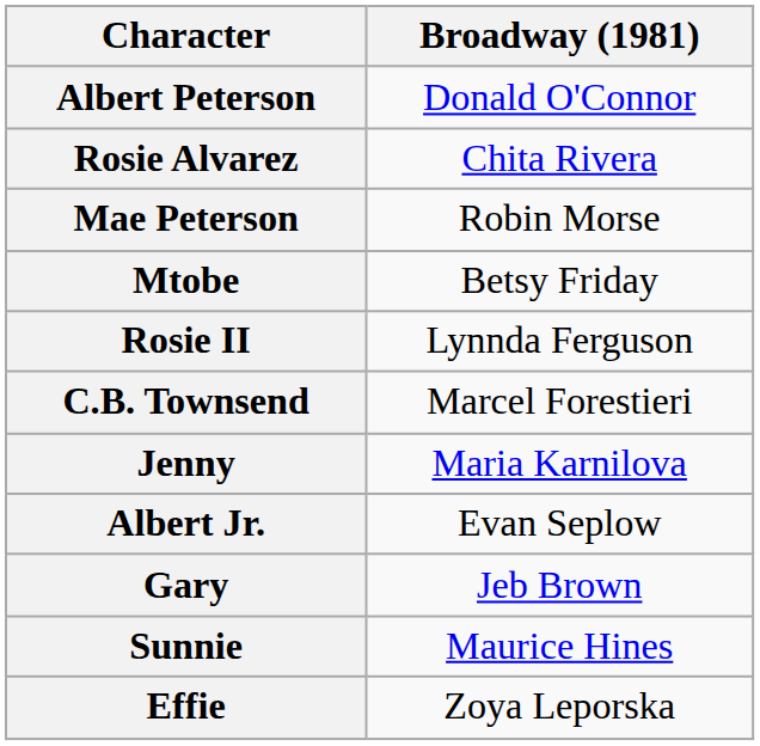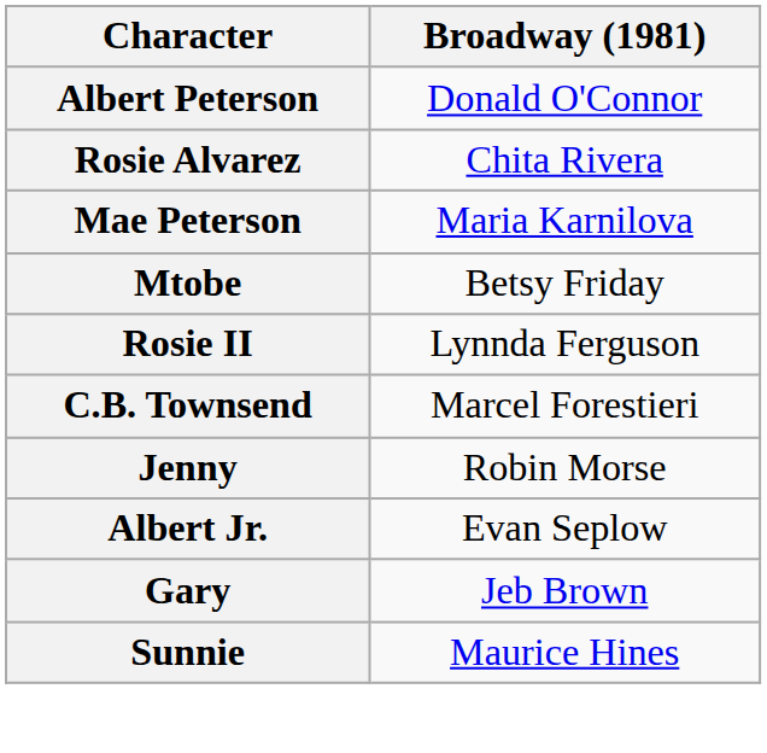Mae Peterson | Broadway (1981): Robin Morse -> Maria Karnilova
Jenny | Broadway (1981): Maria Karnilova -> Robin Morse
- row: Effie | Zoya Leporska
